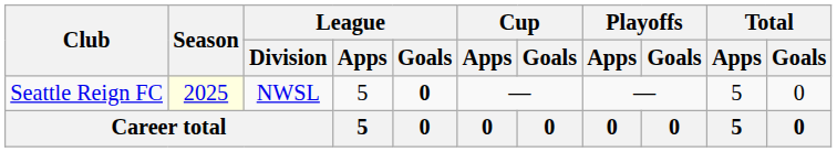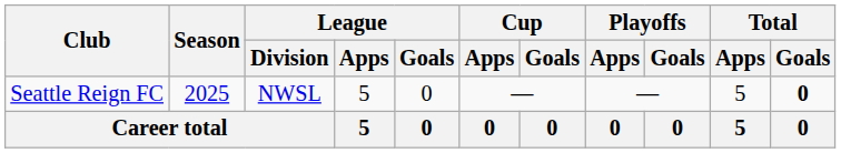Seattle Reign FC | Season: lightyellow background -> no background
Seattle Reign FC | League / Goals: bold -> normal
Seattle Reign FC | Total / Goals: normal -> bold
